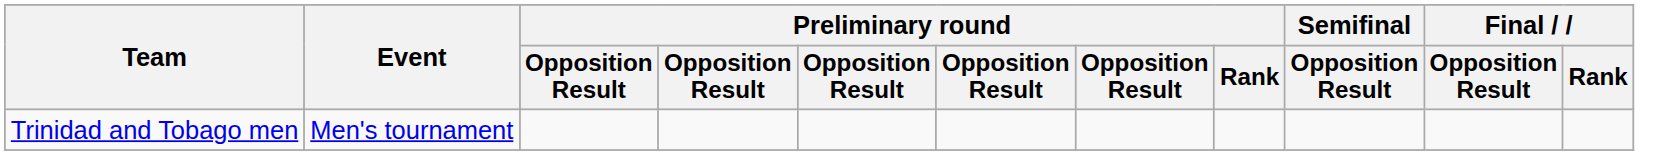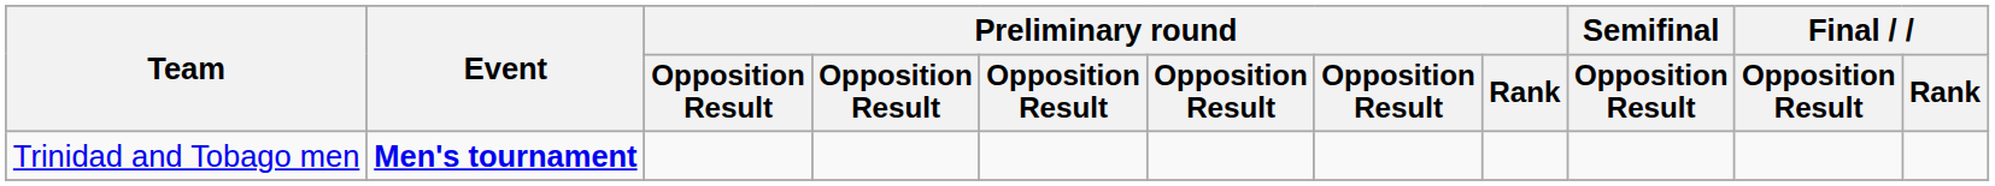Trinidad and Tobago men | Event: normal -> bold
